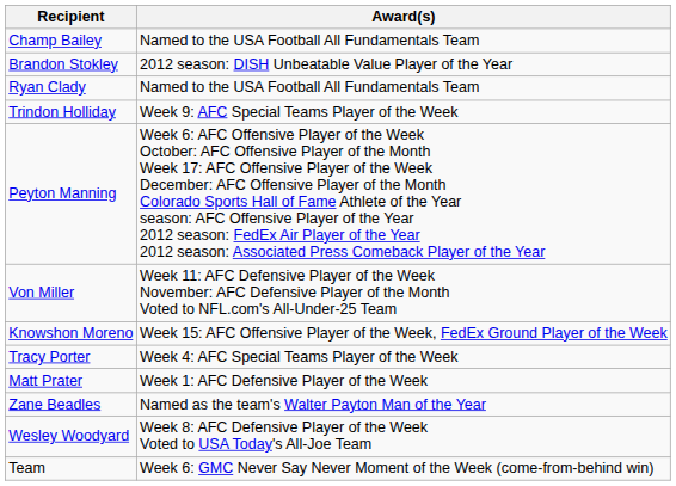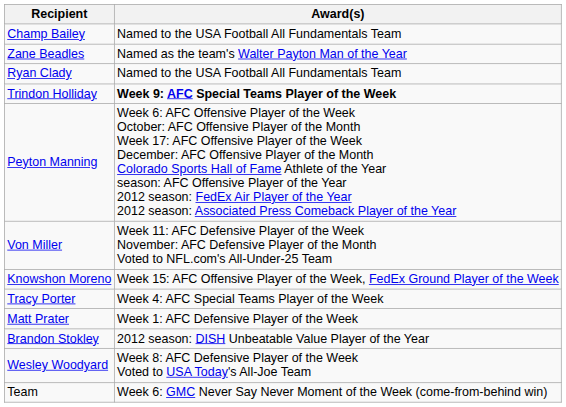rows swapped: Zane Beadles <-> Brandon Stokley
Trindon Holliday | Award(s): normal -> bold
